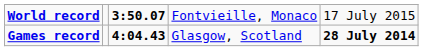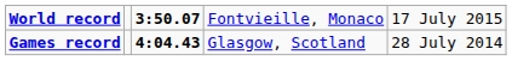Games record | column 5: bold -> normal
